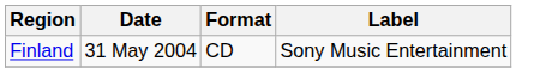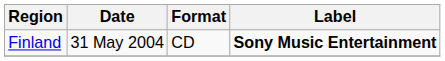Finland | Label: normal -> bold
